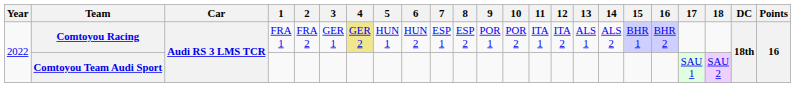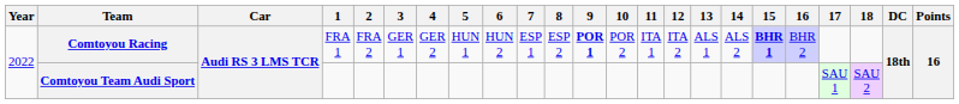Comtoyou Racing | 4: khaki background -> no background
Comtoyou Racing | 9: normal -> bold
Comtoyou Racing | 15: normal -> bold
